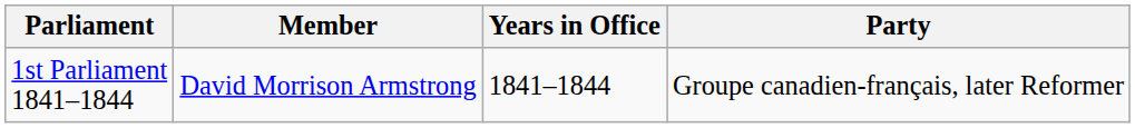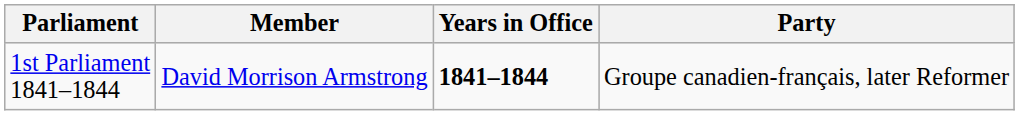1st Parliament 1841–1844 | Years in Office: normal -> bold
